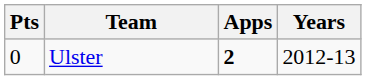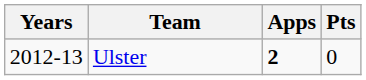columns swapped: Years <-> Pts
